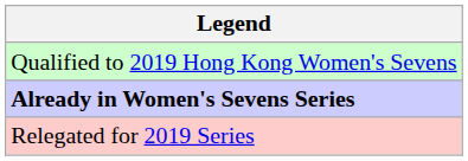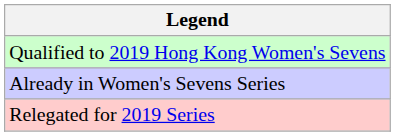row 3 | column 1: bold -> normal
